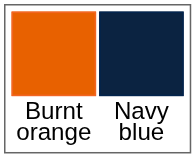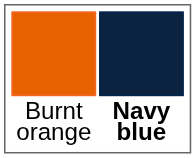Burnt orange | column 2: normal -> bold
